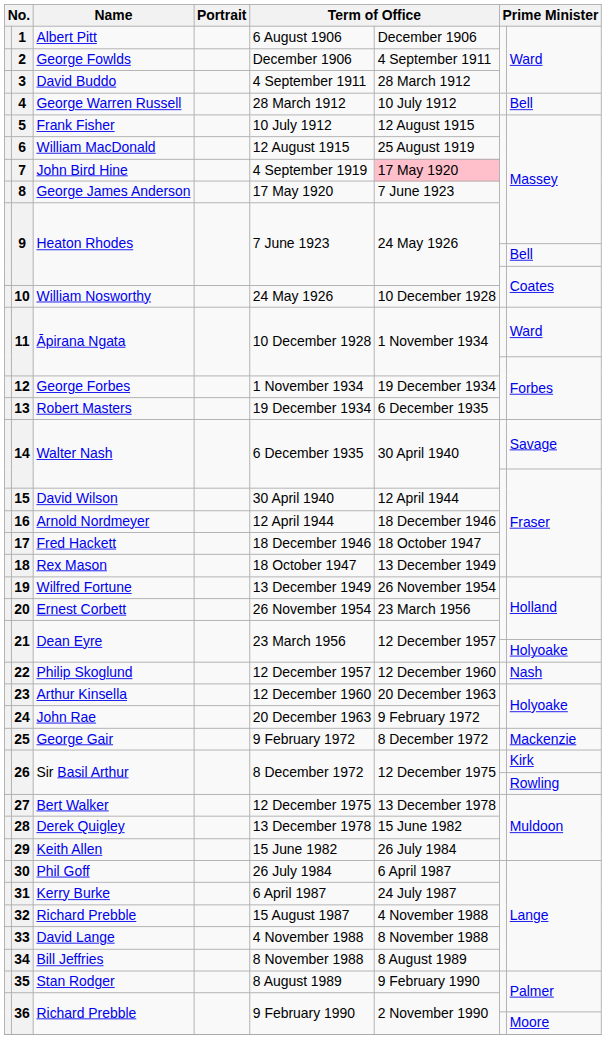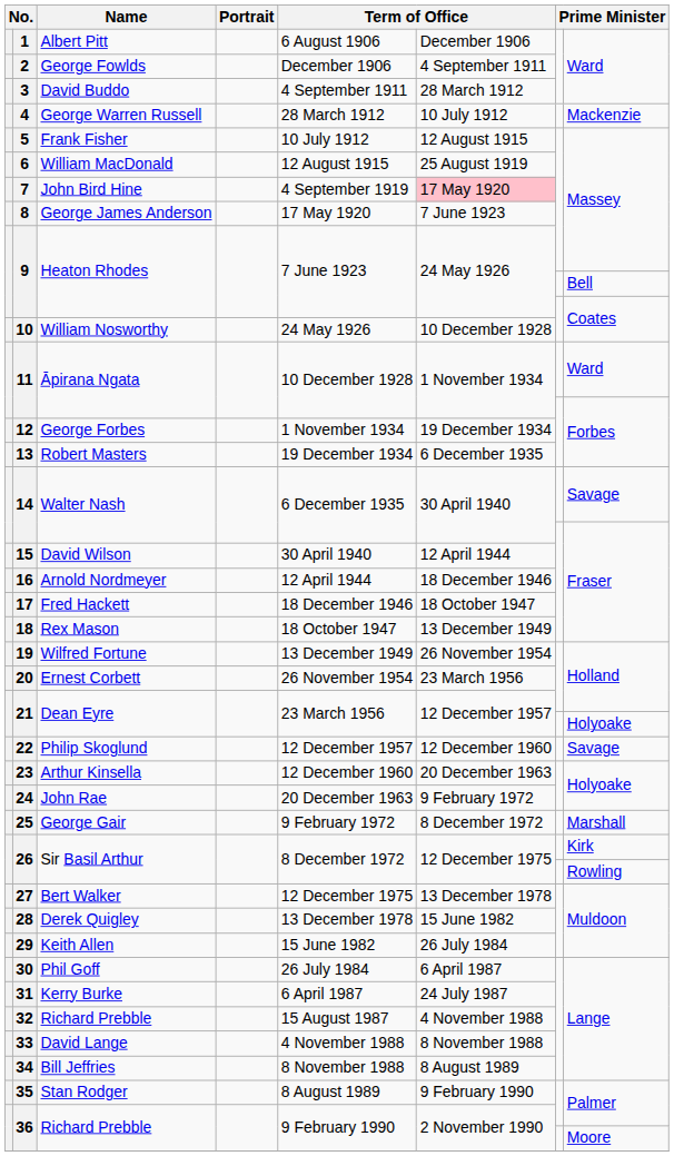4 | column 8: Bell -> Mackenzie
22 | column 8: Nash -> Savage
25 | column 8: Mackenzie -> Marshall
